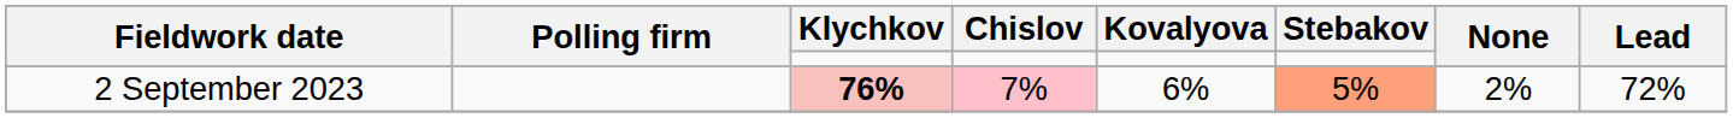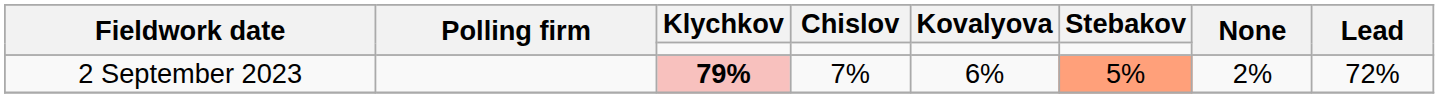2 September 2023 | Klychkov: 76% -> 79%
2 September 2023 | Chislov: pink background -> no background
